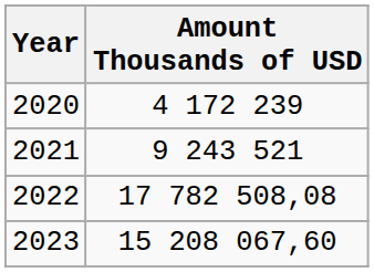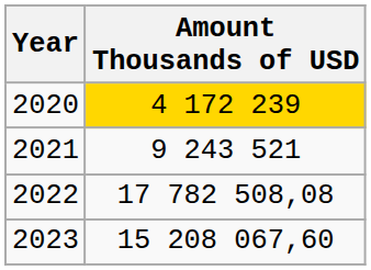2020 | Amount Thousands of USD: no background -> gold background
